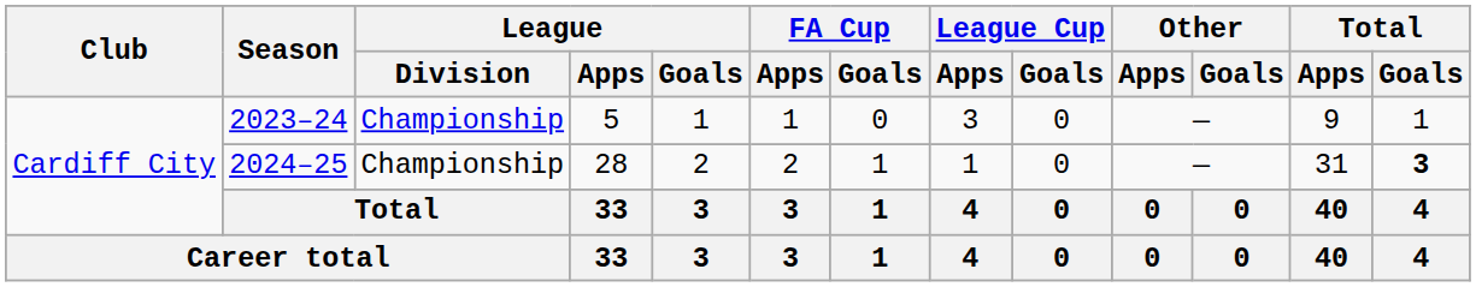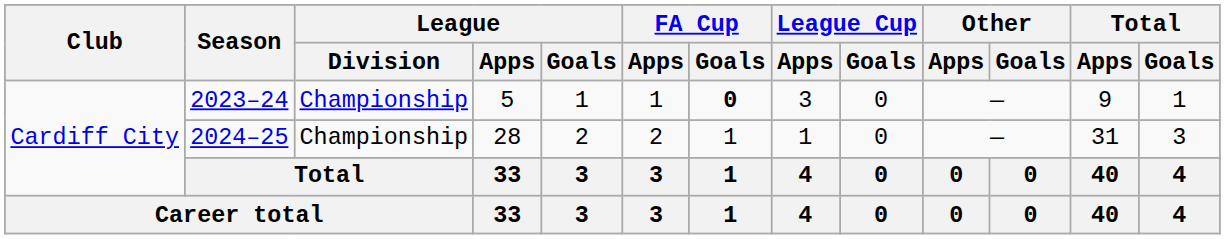2023–24 | FA Cup / Goals: normal -> bold
2024–25 | Total / Goals: bold -> normal
